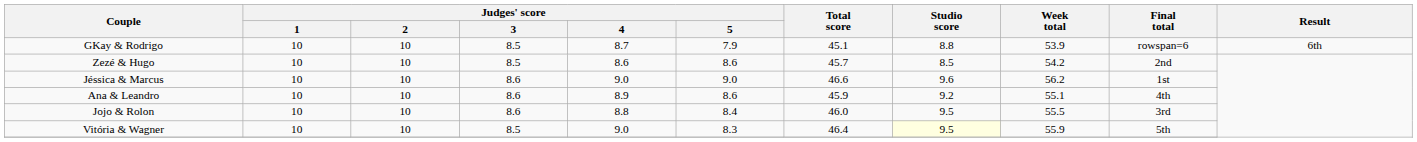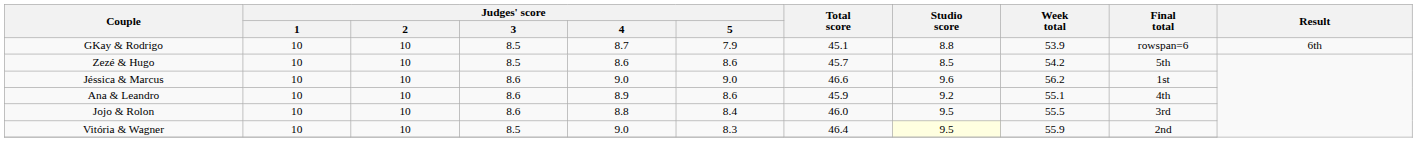Zezé & Hugo | Final total: 2nd -> 5th
Vitória & Wagner | Final total: 5th -> 2nd
